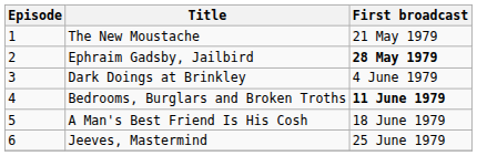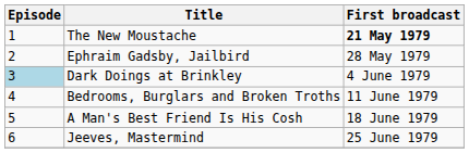The New Moustache | First broadcast: normal -> bold
Ephraim Gadsby, Jailbird | First broadcast: bold -> normal
Dark Doings at Brinkley | Episode: no background -> lightblue background
Bedrooms, Burglars and Broken Troths | First broadcast: bold -> normal
